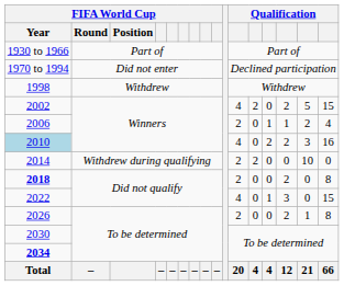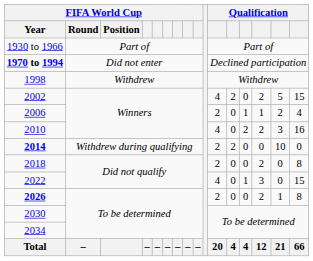1970 to 1994 | FIFA World Cup / Year: normal -> bold
2010 | FIFA World Cup / Year: lightblue background -> no background
2014 | FIFA World Cup / Year: normal -> bold
2018 | FIFA World Cup / Year: bold -> normal
2026 | FIFA World Cup / Year: normal -> bold
2034 | FIFA World Cup / Year: bold -> normal
